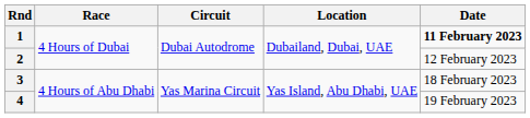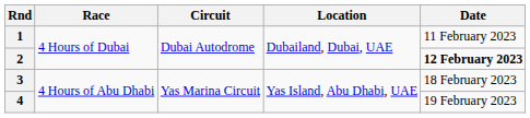1 | Date: bold -> normal
2 | Date: normal -> bold
